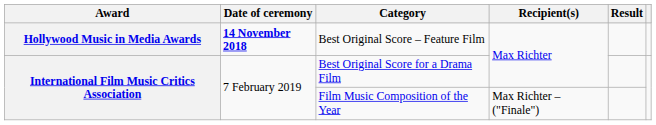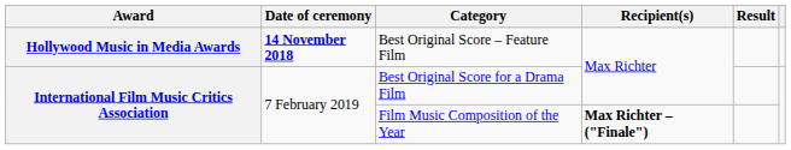Film Music Composition of the Year | Recipient(s): normal -> bold
